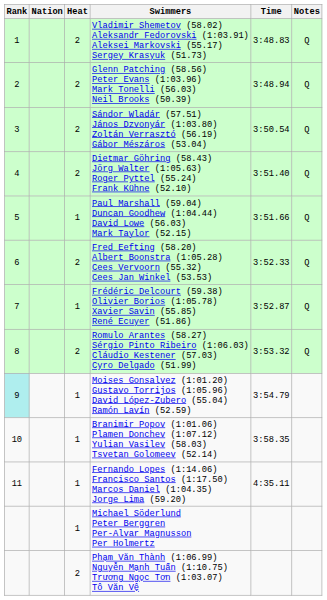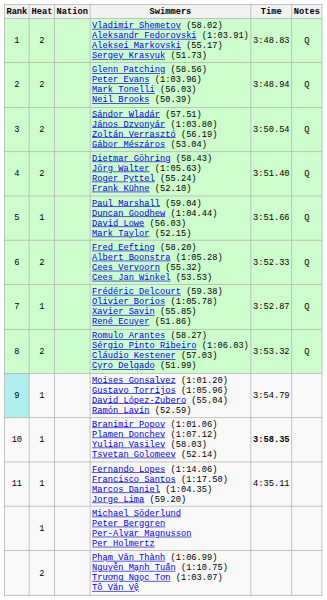columns swapped: Heat <-> Nation
row 11 | Time: normal -> bold
